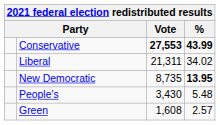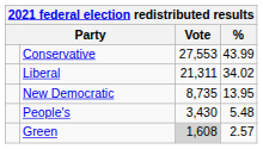Conservative | Vote: bold -> normal
Conservative | %: bold -> normal
New Democratic | %: bold -> normal
Green | Vote: no background -> lightgrey background
